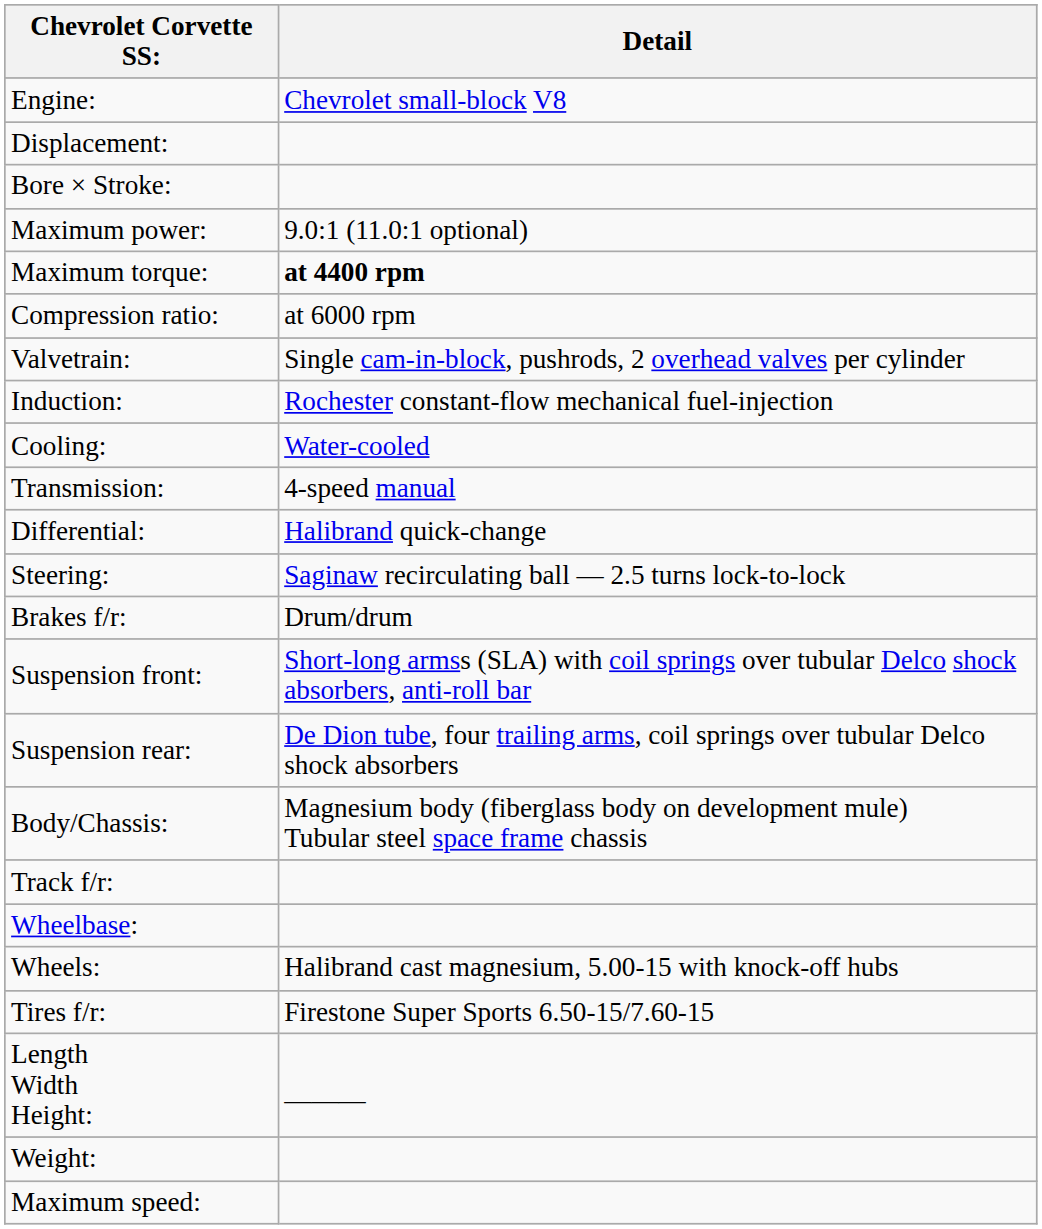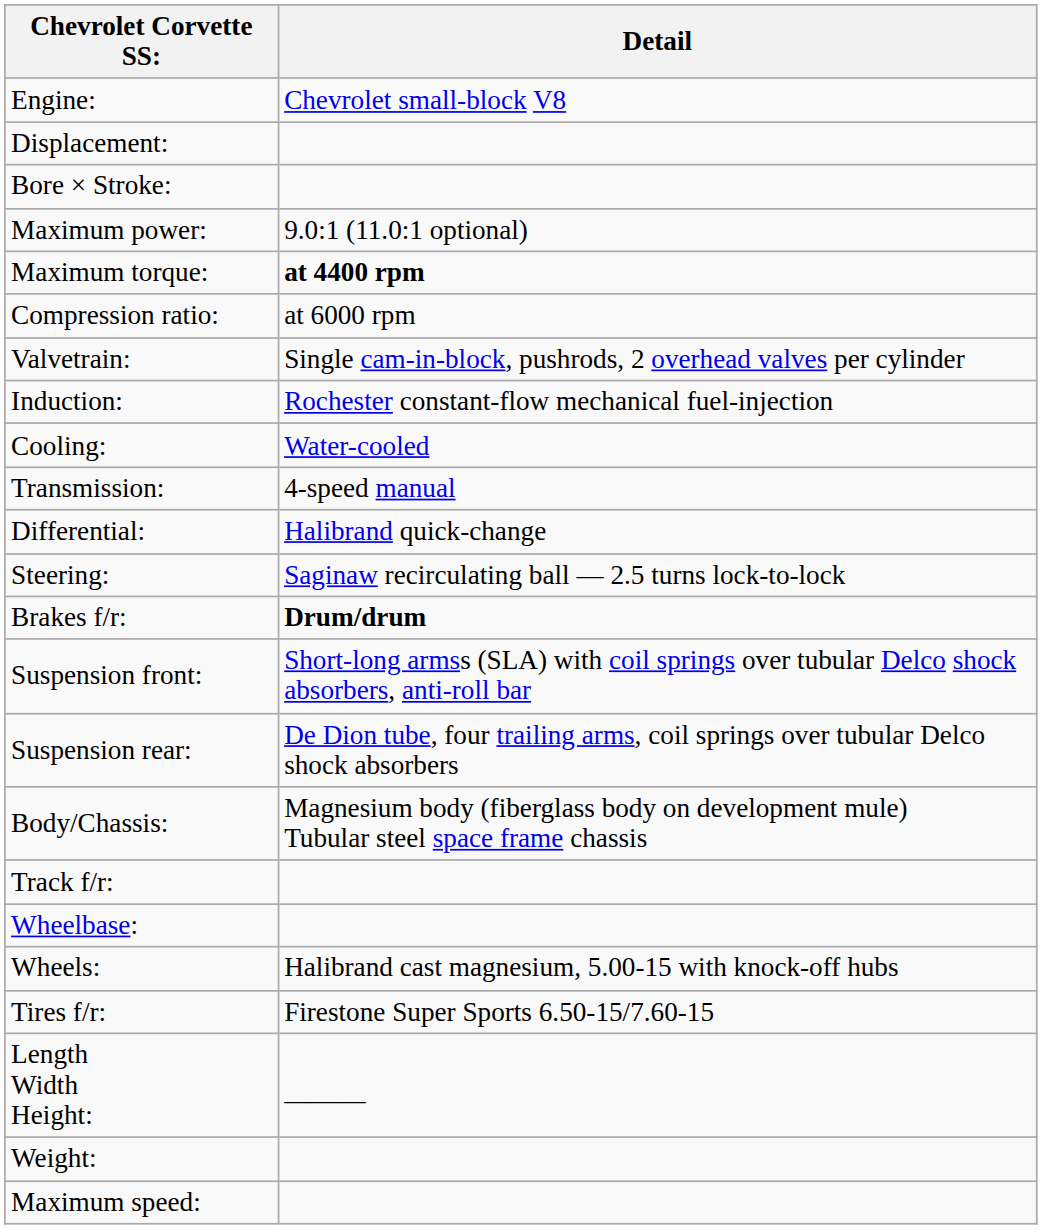Brakes f/r: | Detail: normal -> bold
